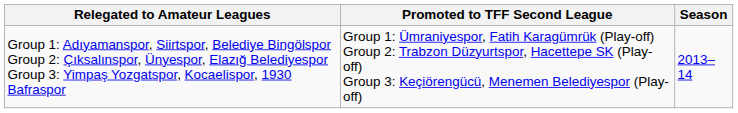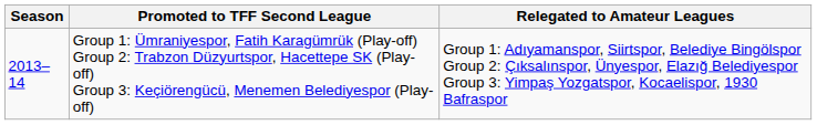columns swapped: Season <-> Relegated to Amateur Leagues
